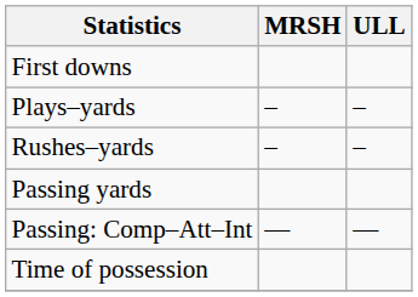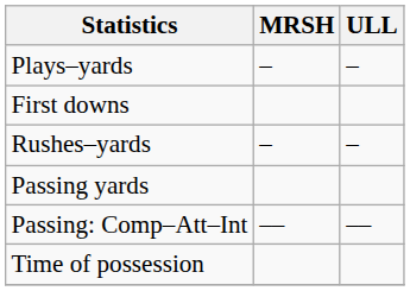rows swapped: First downs <-> Plays–yards
